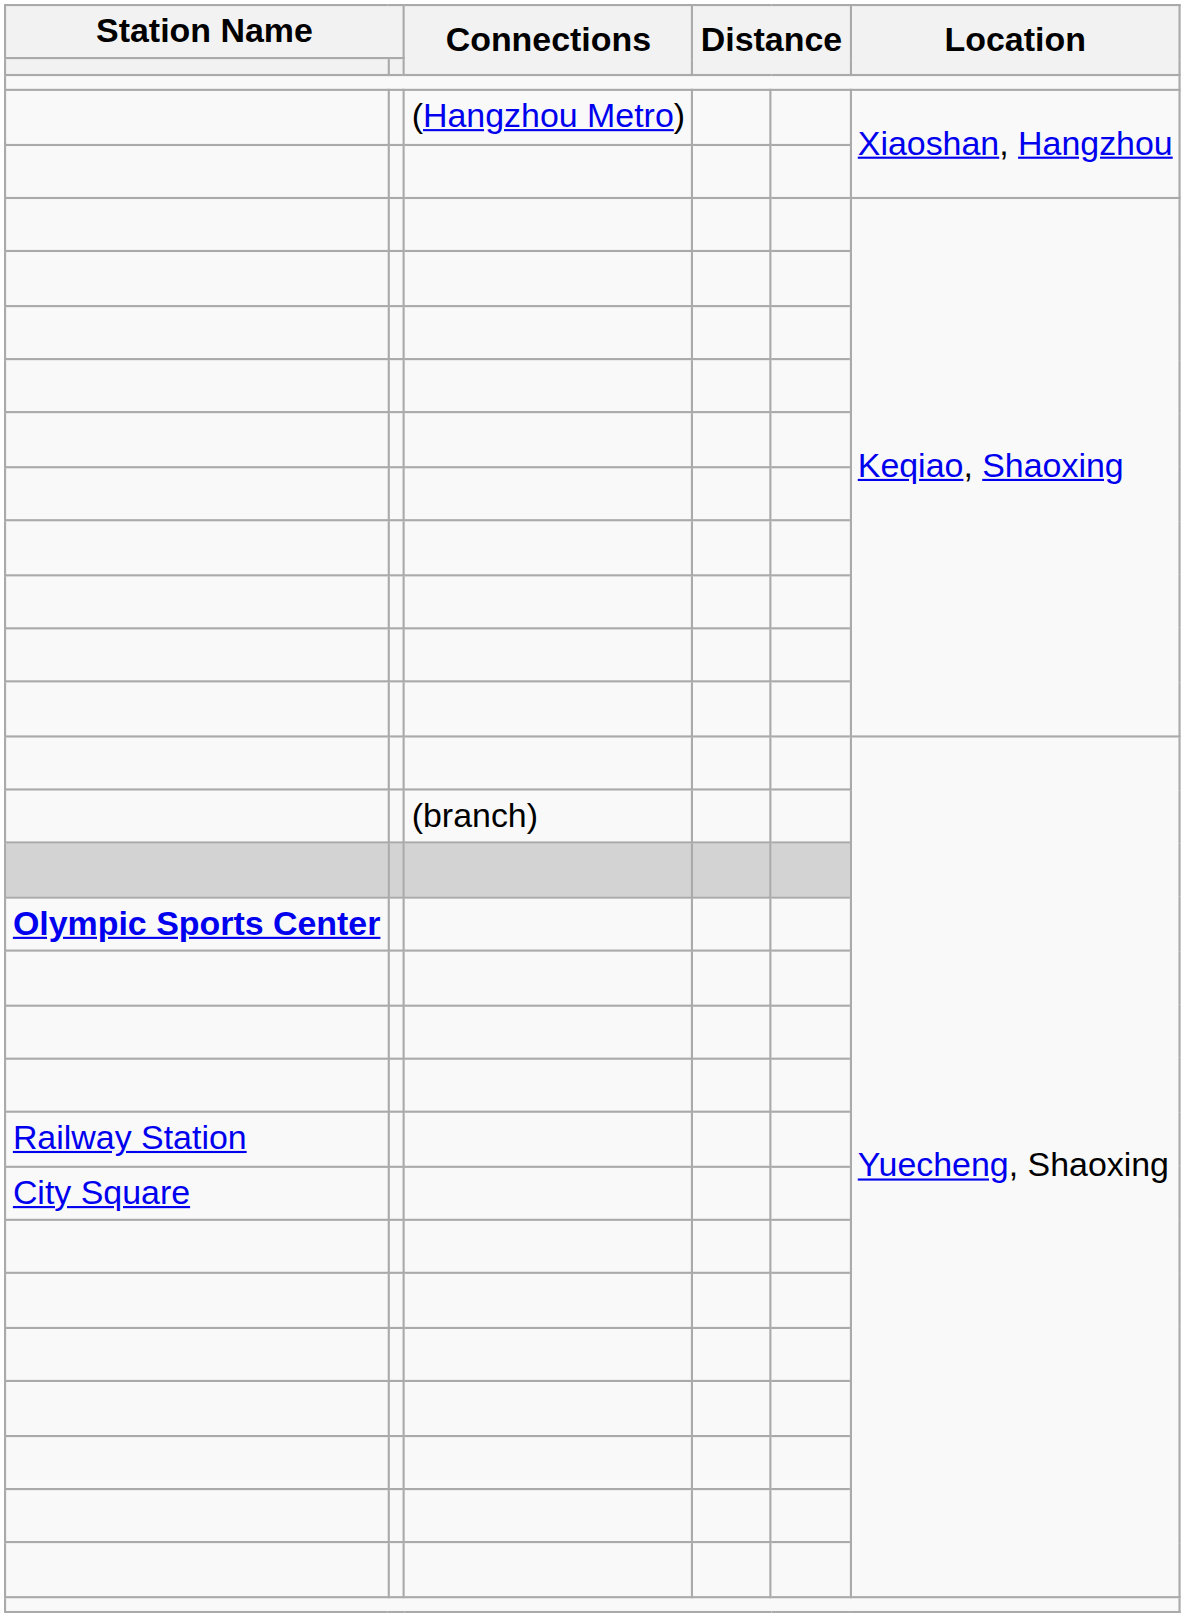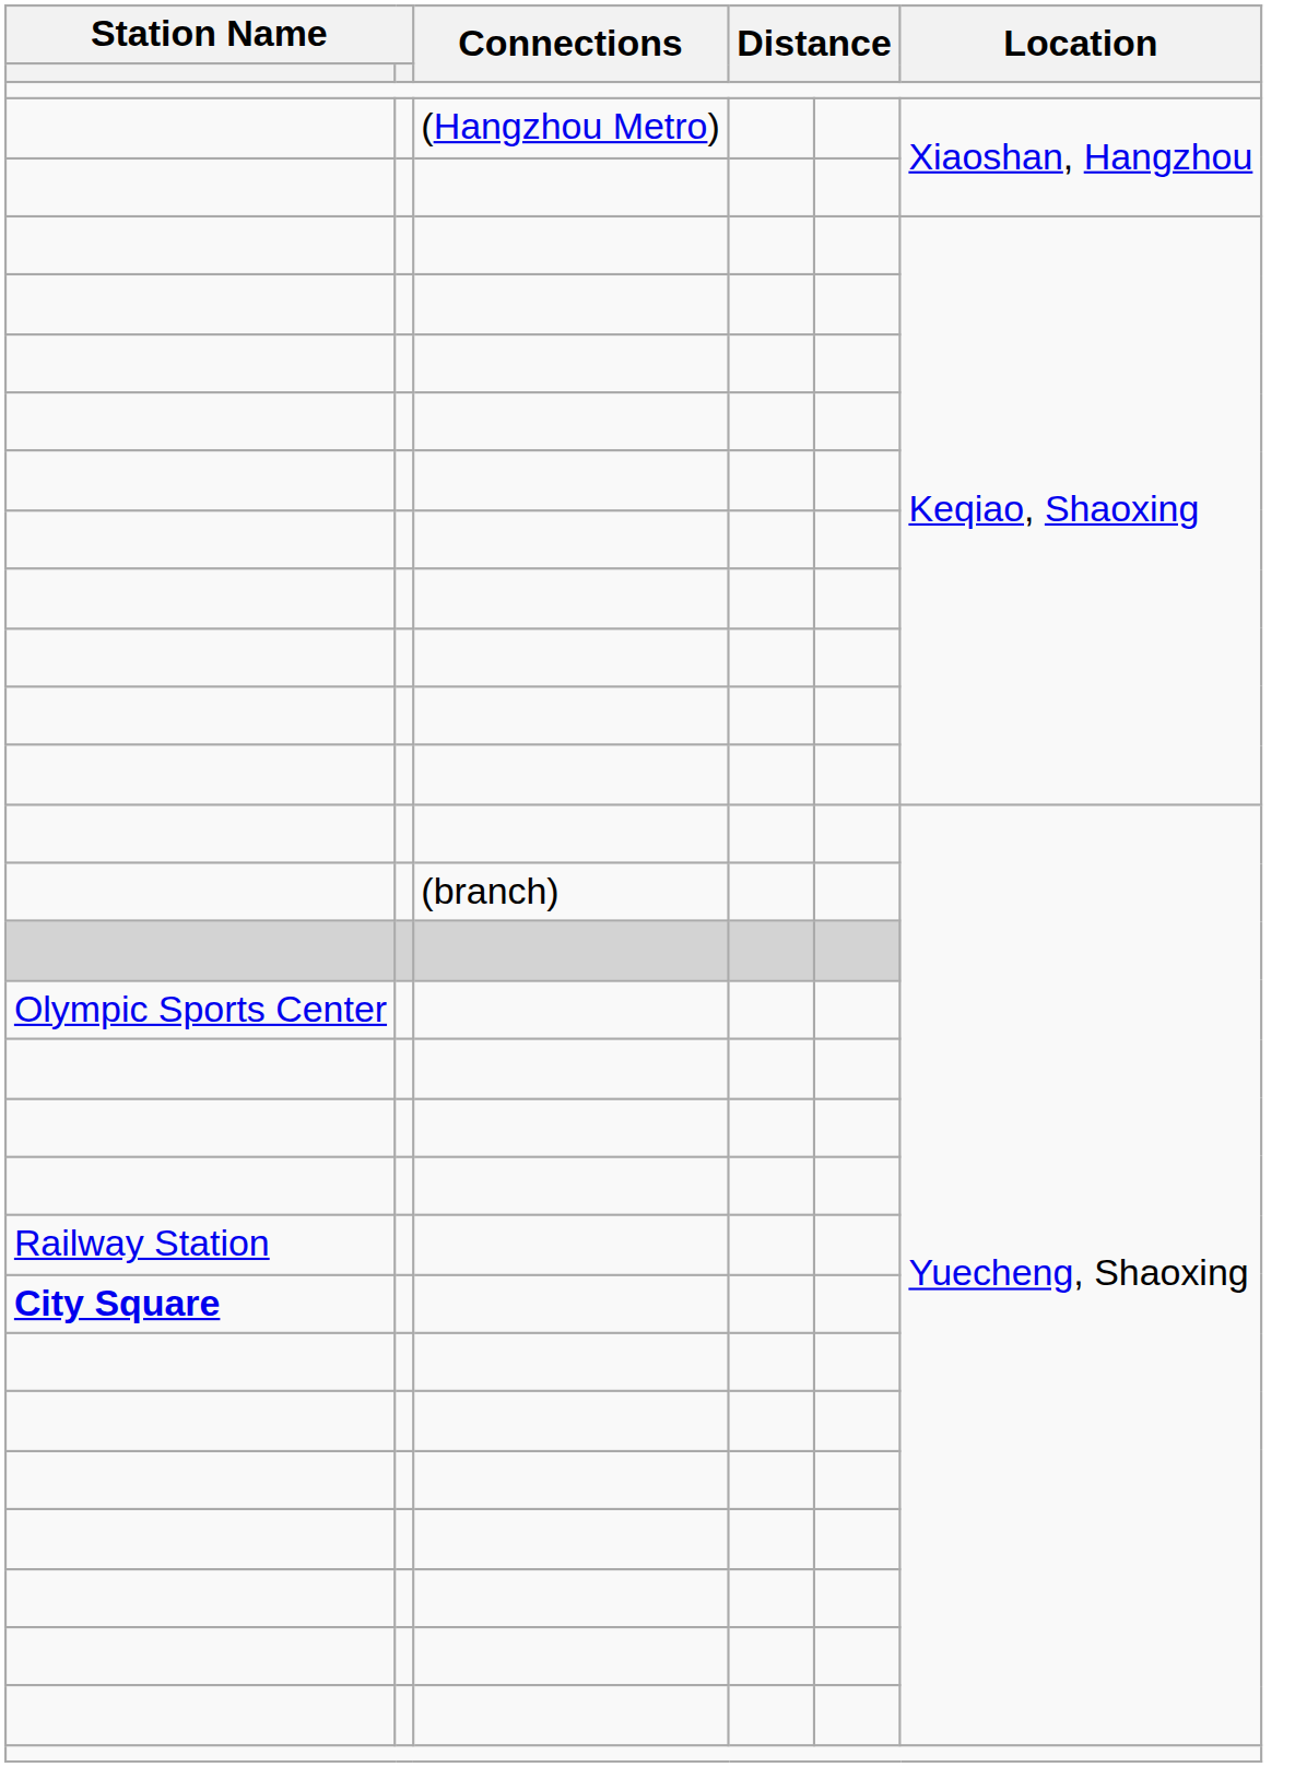Olympic Sports Center | column 1: bold -> normal
City Square | column 1: normal -> bold
